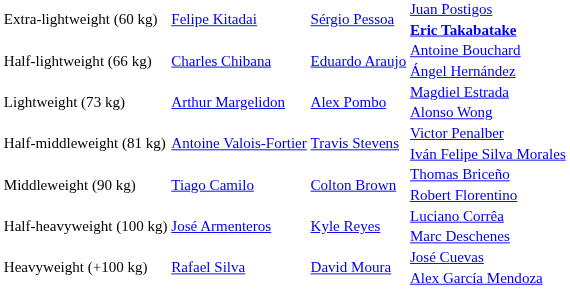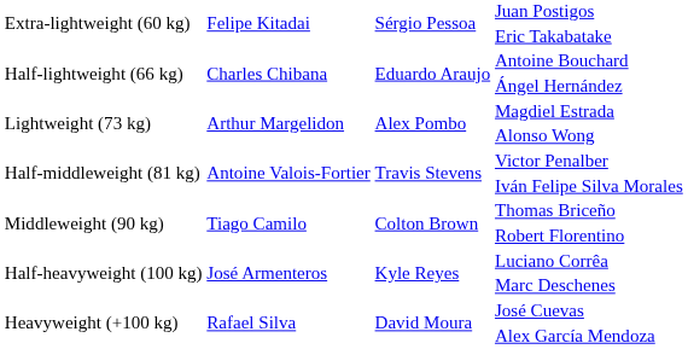Eric Takabatake | column 4: bold -> normal
